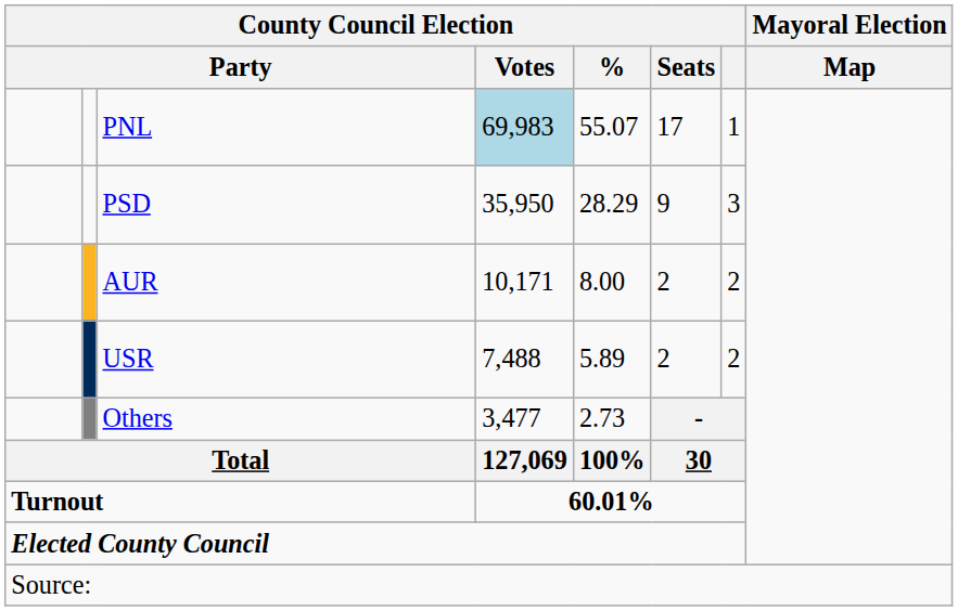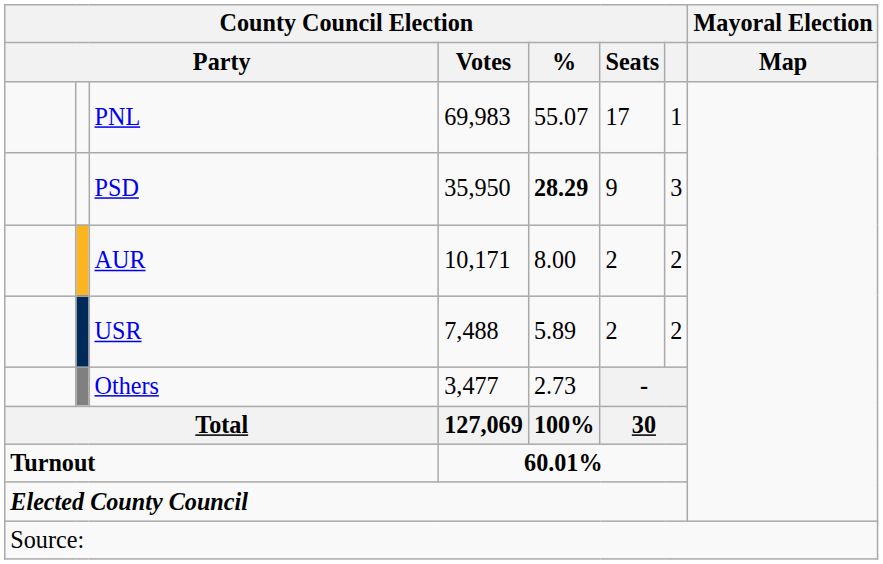PNL | County Council Election / Votes: lightblue background -> no background
PSD | County Council Election / %: normal -> bold
